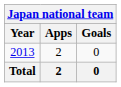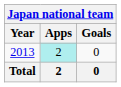2013 | Apps: no background -> paleturquoise background
